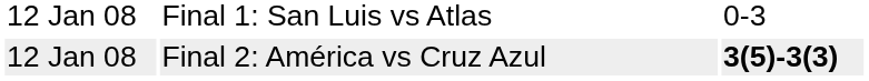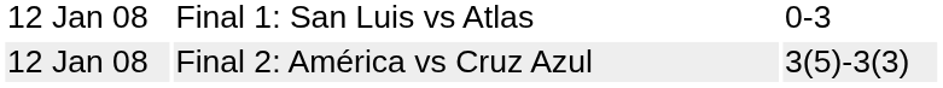12 Jan 08 / Final 2: América vs Cruz Azul | column 3: bold -> normal
